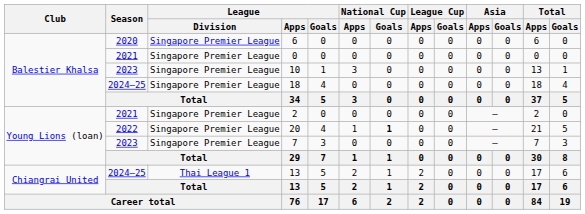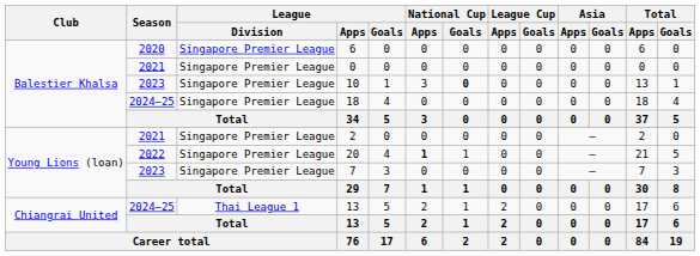10 | National Cup / Goals: normal -> bold
20 | National Cup / Apps: normal -> bold
20 | National Cup / Goals: bold -> normal
